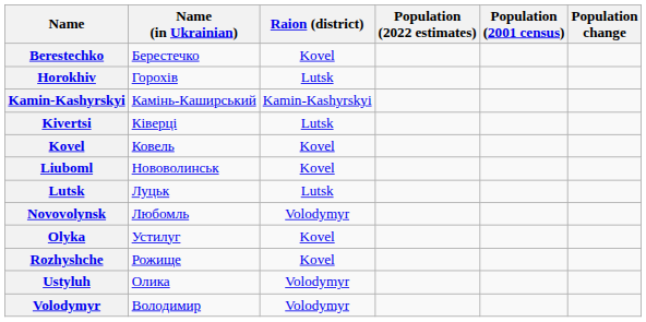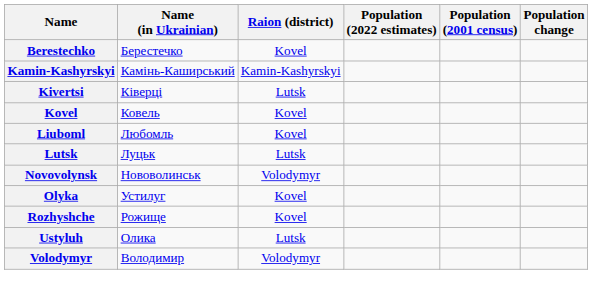- row: Horokhiv | Горохів | Lutsk
Liuboml | Name (in Ukrainian): Нововолинськ -> Любомль
Novovolynsk | Name (in Ukrainian): Любомль -> Нововолинськ
Ustyluh | Raion (district): Volodymyr -> Lutsk
